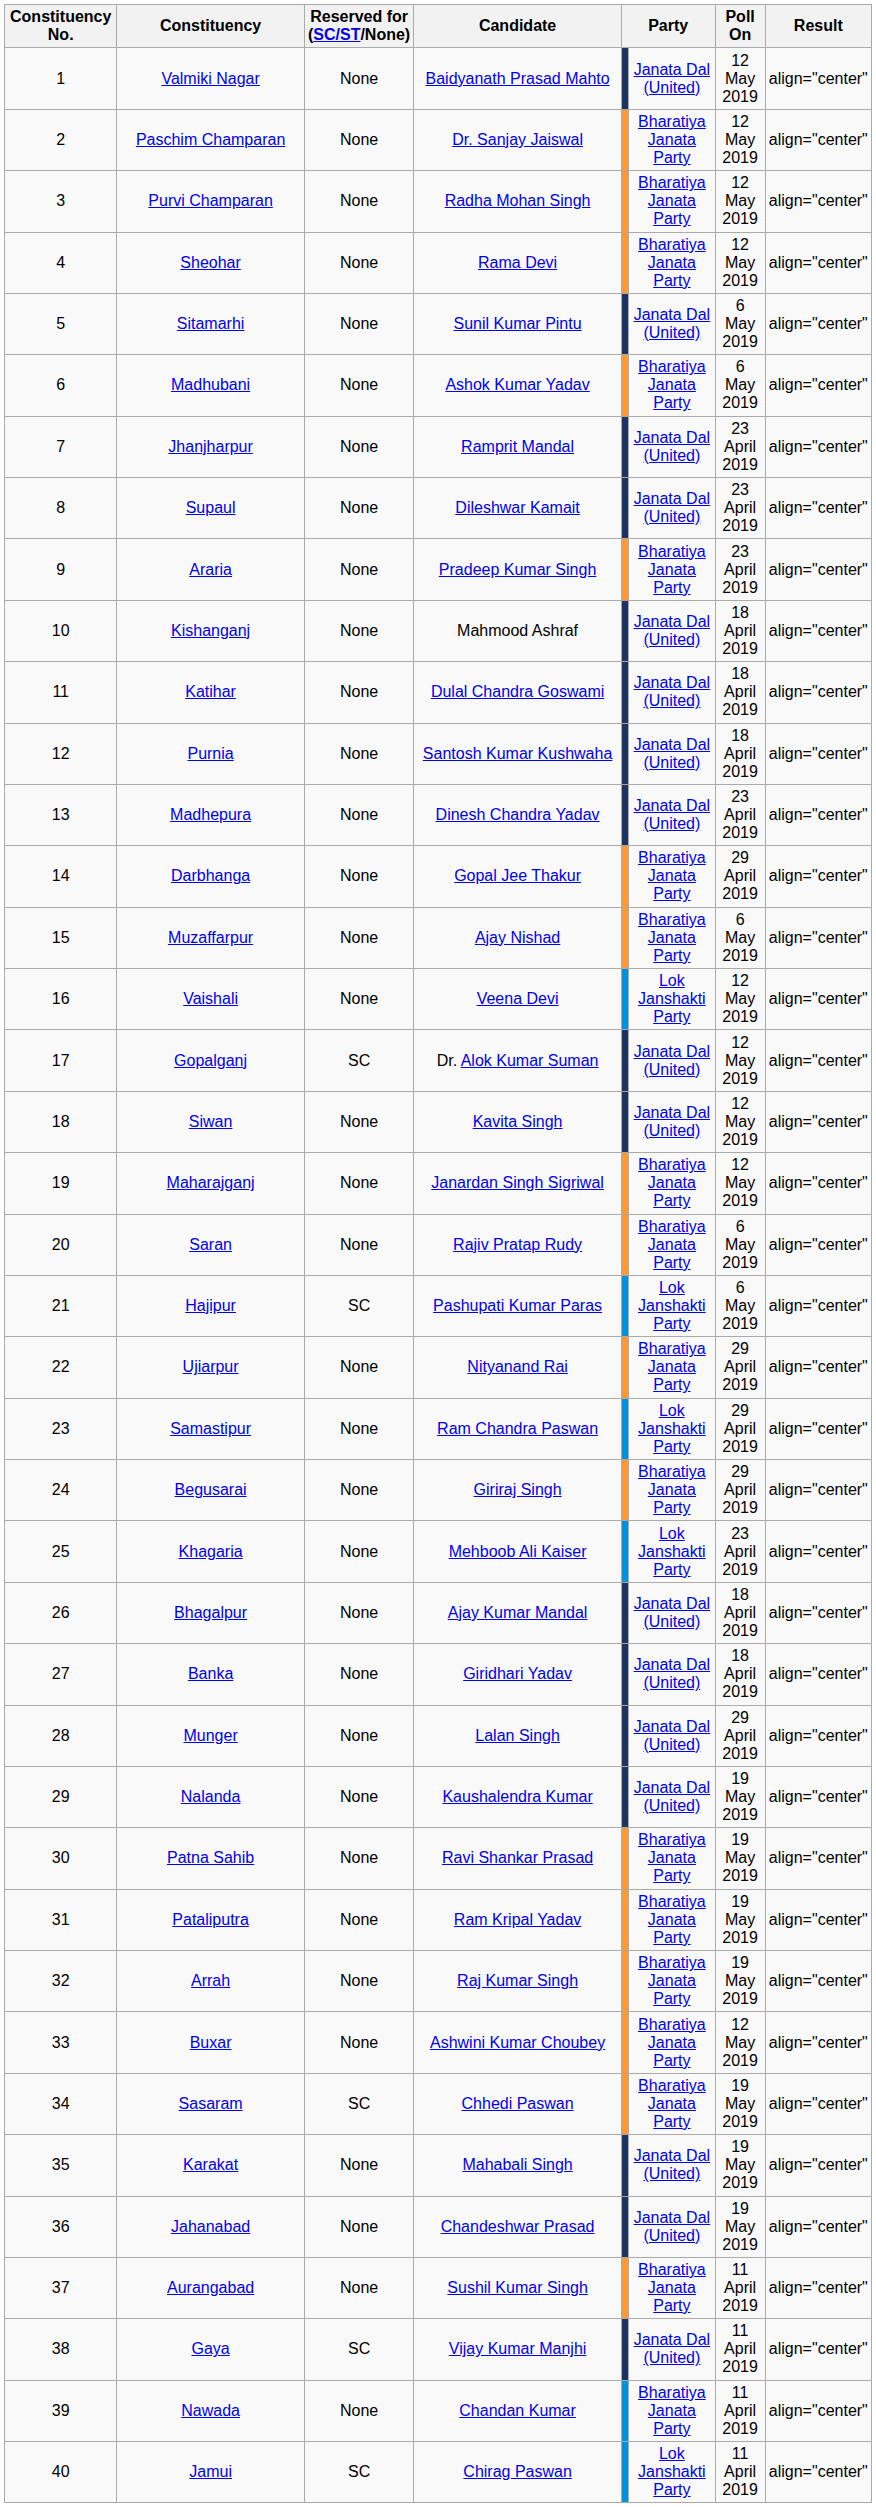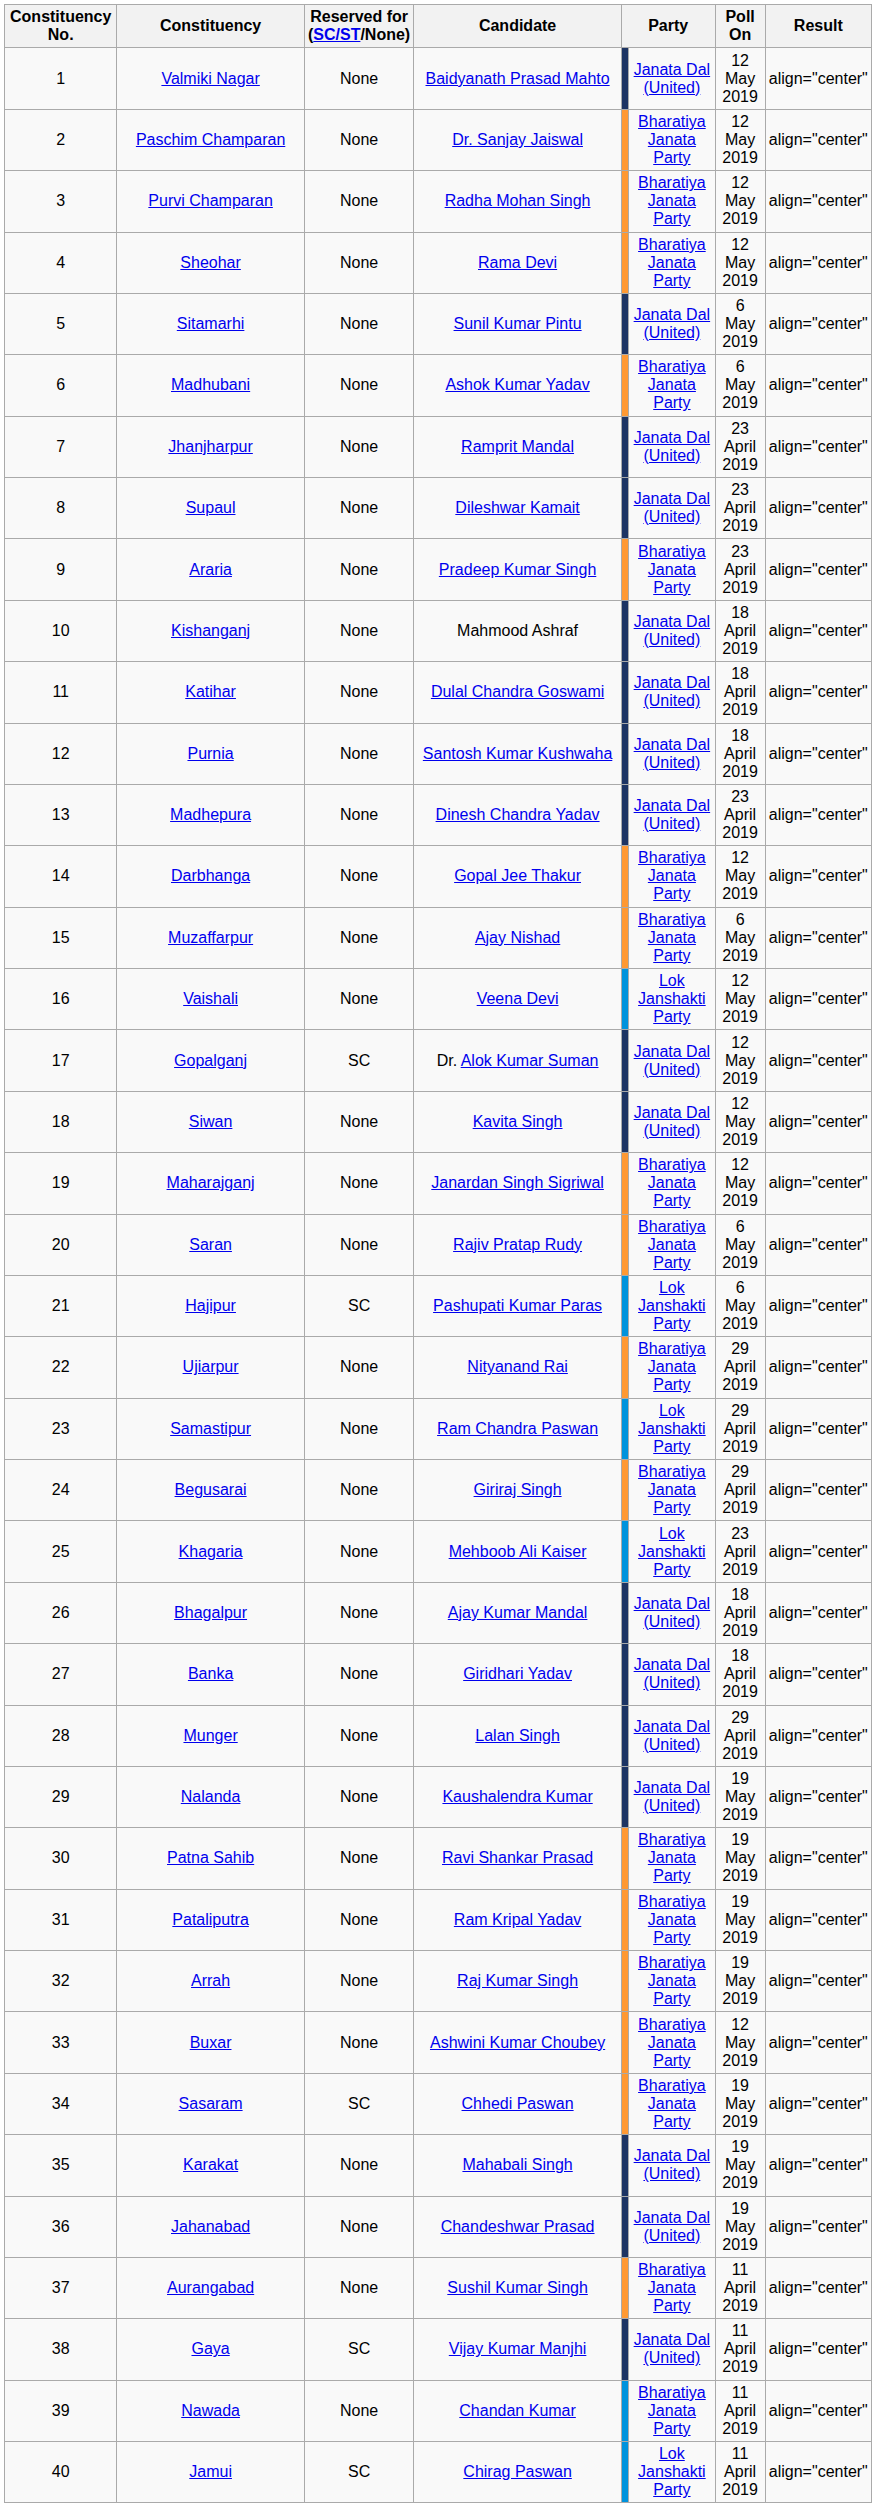Darbhanga | Poll On: 29 April 2019 -> 12 May 2019
